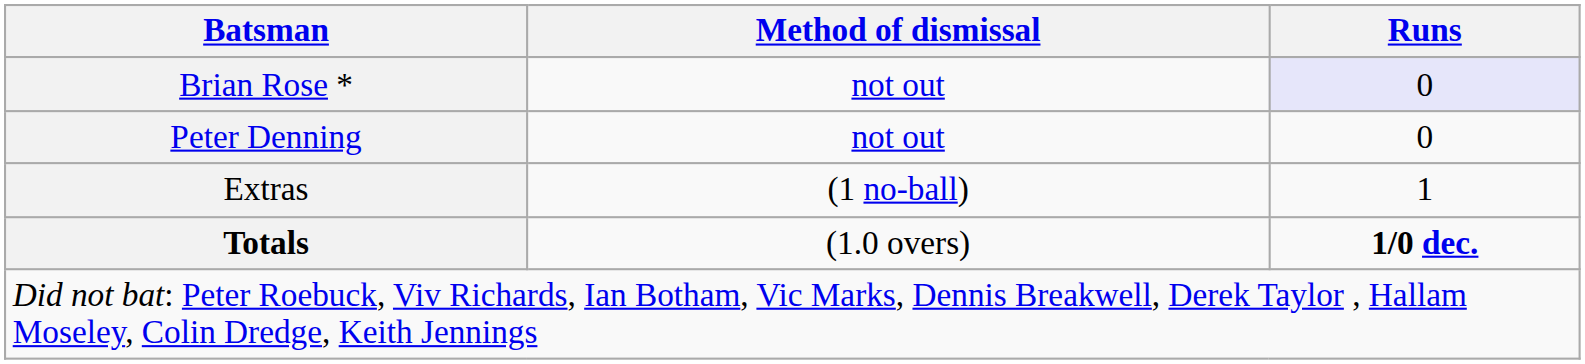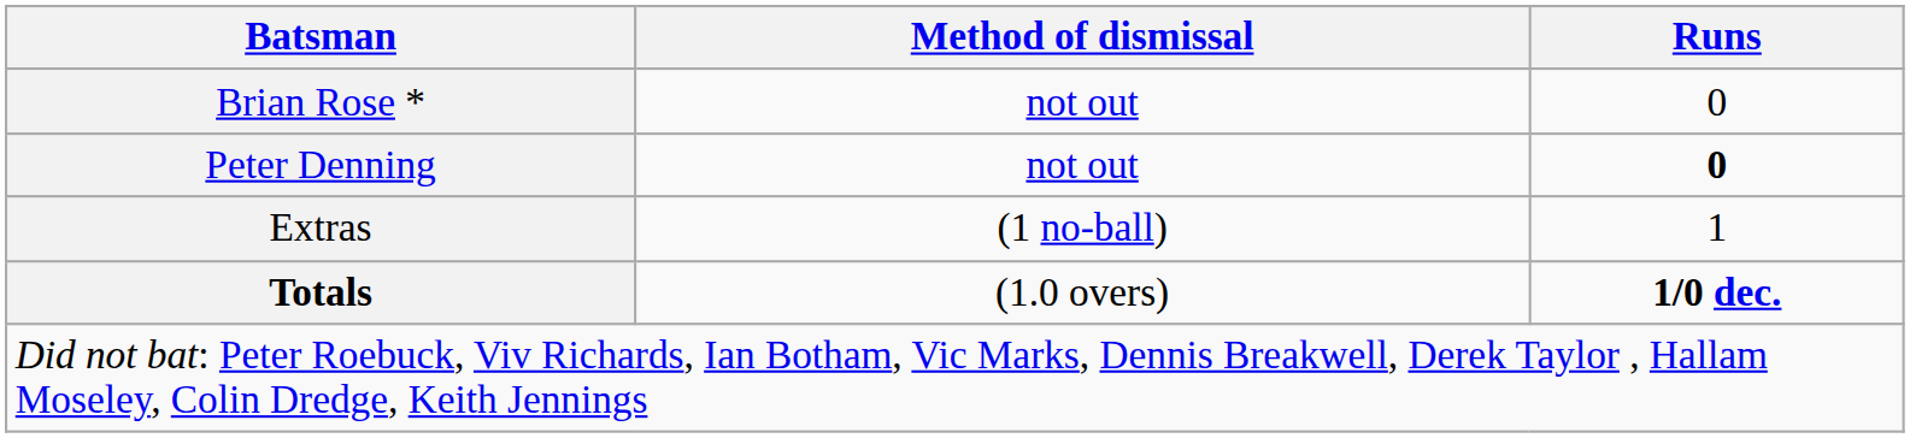Brian Rose * | Runs: lavender background -> no background
Peter Denning | Runs: normal -> bold
